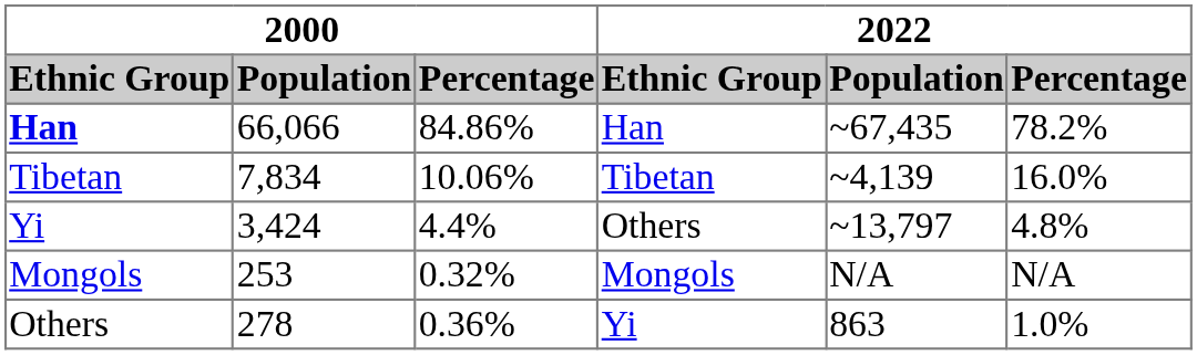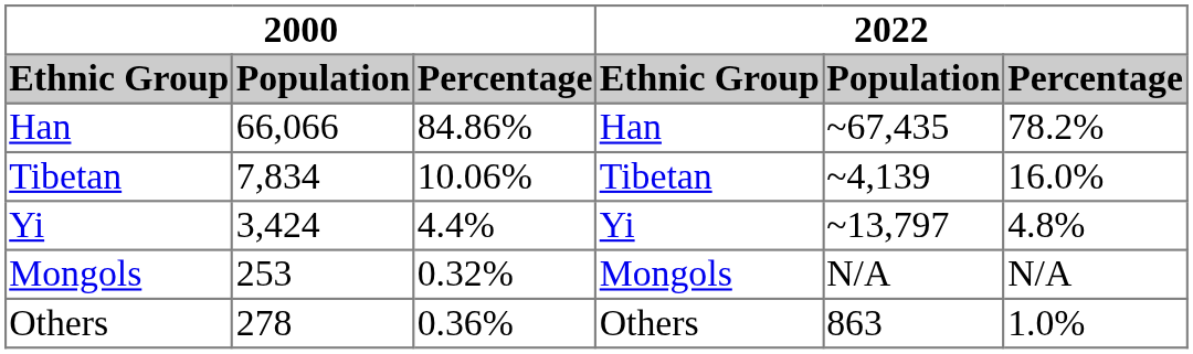row 3 | 2000 / Ethnic Group: bold -> normal
row 5 | 2022 / Ethnic Group: Others -> Yi
row 7 | 2022 / Ethnic Group: Yi -> Others
